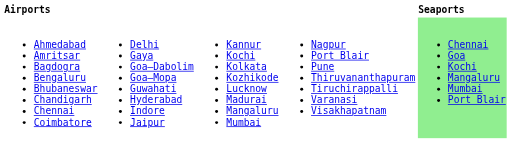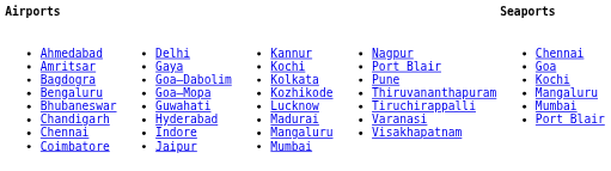row 2 | Seaports: lightgreen background -> no background
